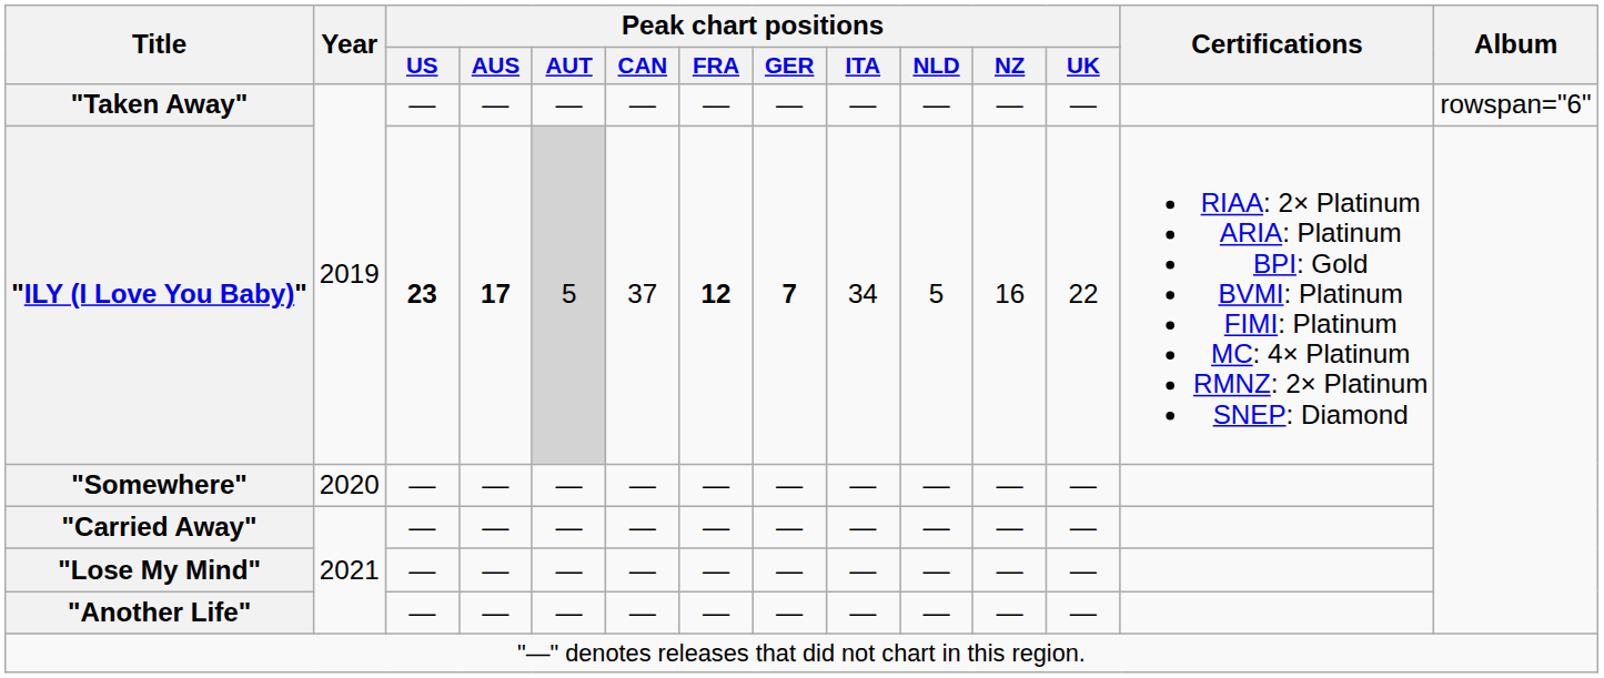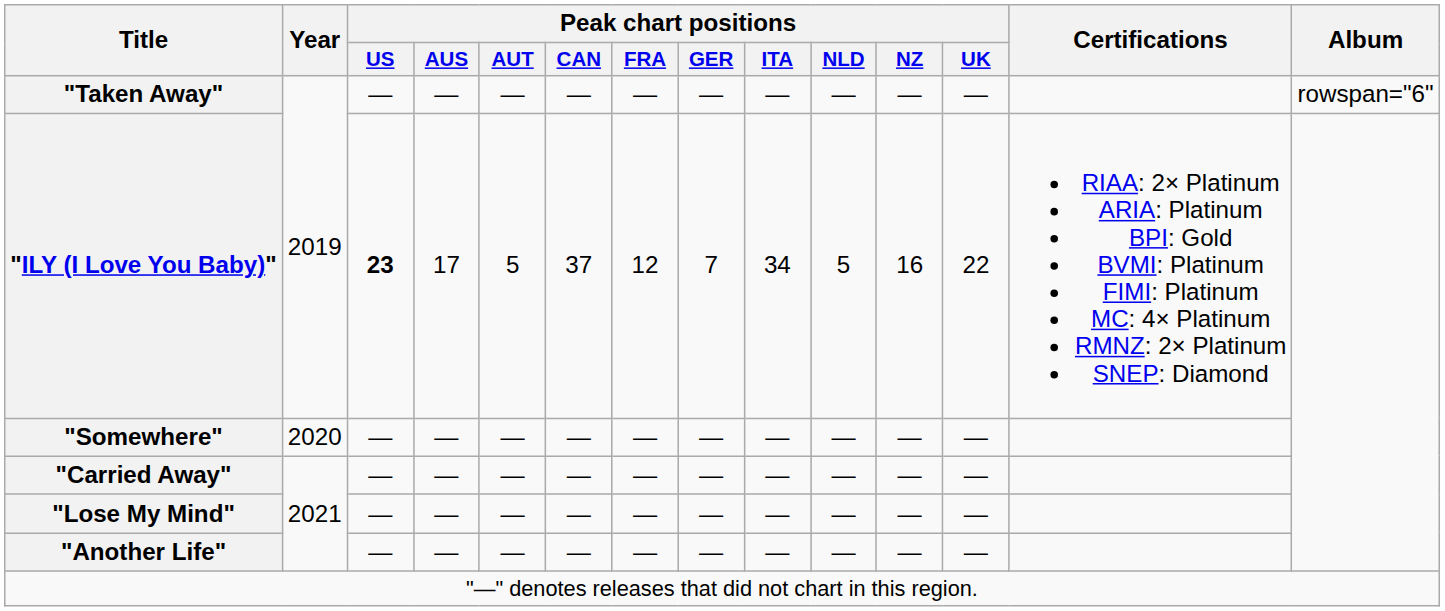"ILY (I Love You Baby)" | Peak chart positions / AUS: bold -> normal
"ILY (I Love You Baby)" | Peak chart positions / AUT: lightgrey background -> no background
"ILY (I Love You Baby)" | Peak chart positions / FRA: bold -> normal
"ILY (I Love You Baby)" | Peak chart positions / GER: bold -> normal
